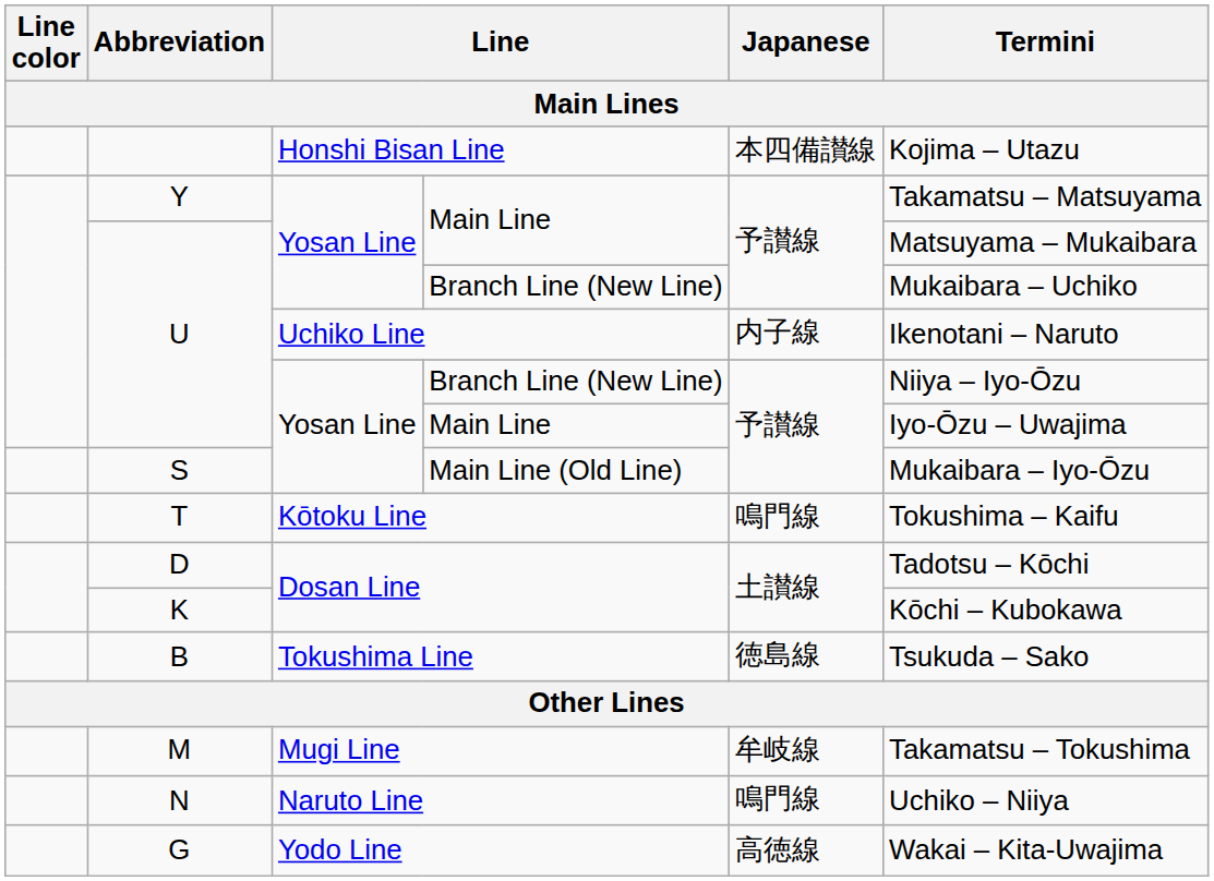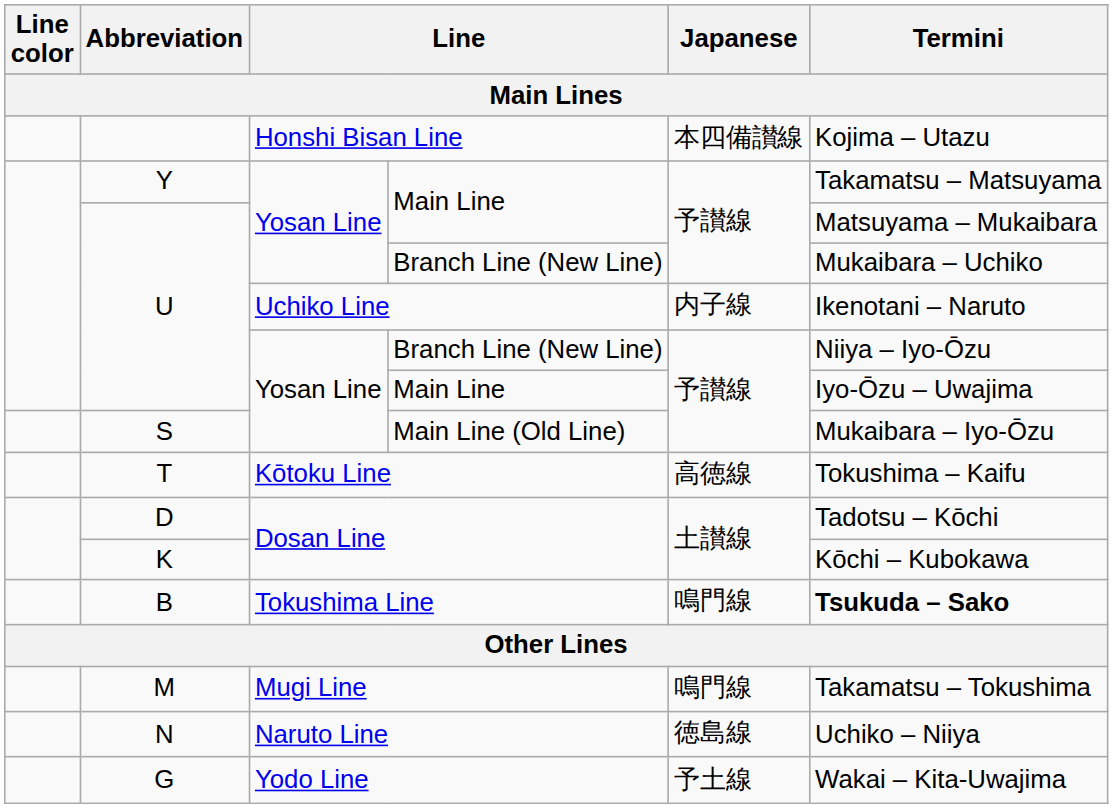T | Japanese: 鳴門線 -> 高徳線
B | Japanese: 徳島線 -> 鳴門線
B | Termini: normal -> bold
M | Japanese: 牟岐線 -> 鳴門線
N | Japanese: 鳴門線 -> 徳島線
G | Japanese: 高徳線 -> 予土線
